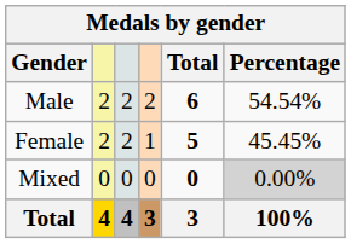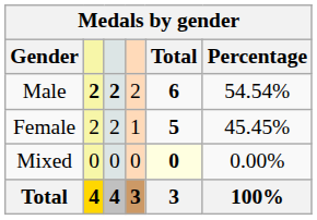Male | column 2: normal -> bold
Male | column 3: normal -> bold
Mixed | Total: no background -> lightyellow background
Mixed | Percentage: lightgrey background -> no background
